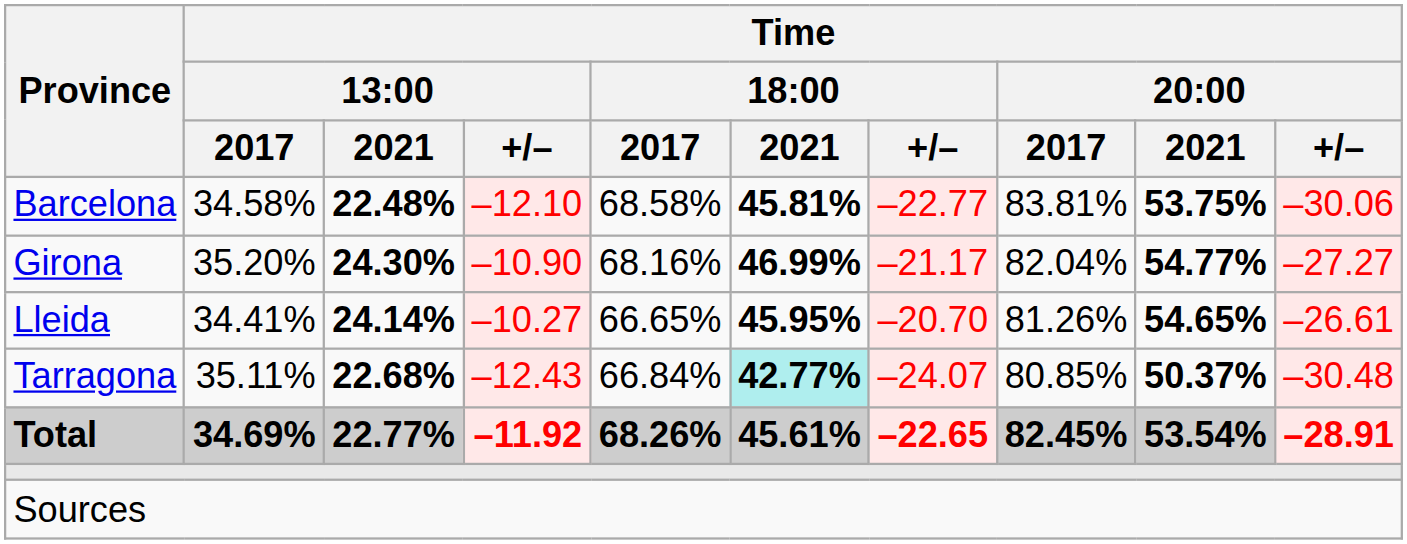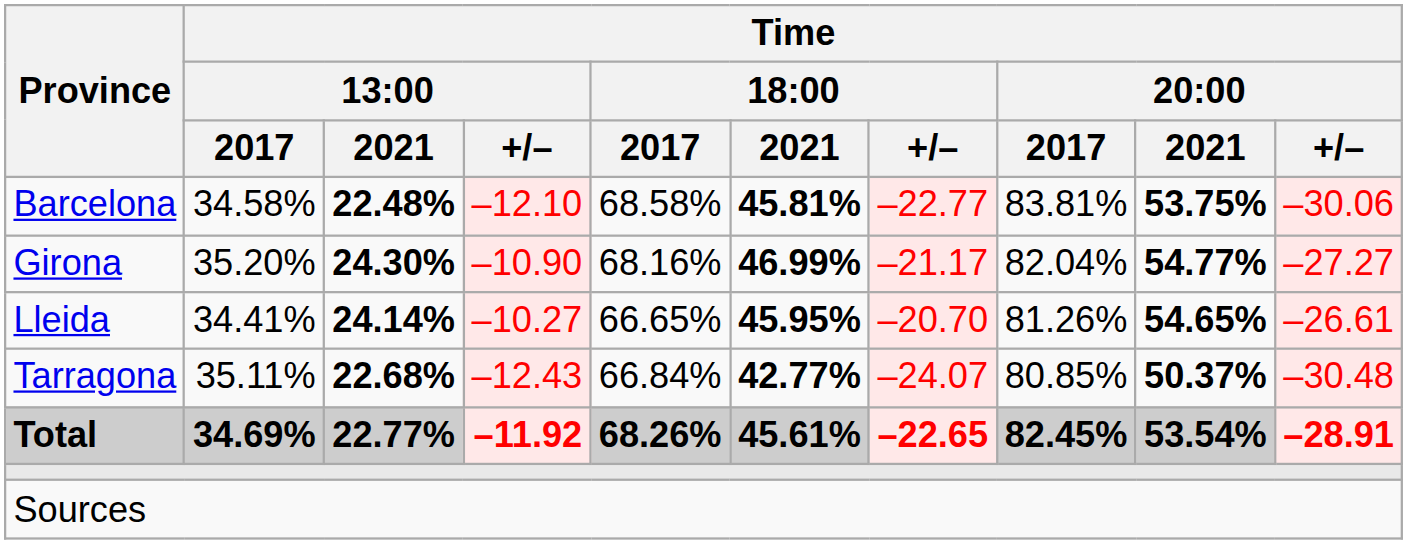Tarragona | Time / 18:00 / 2021: paleturquoise background -> no background
